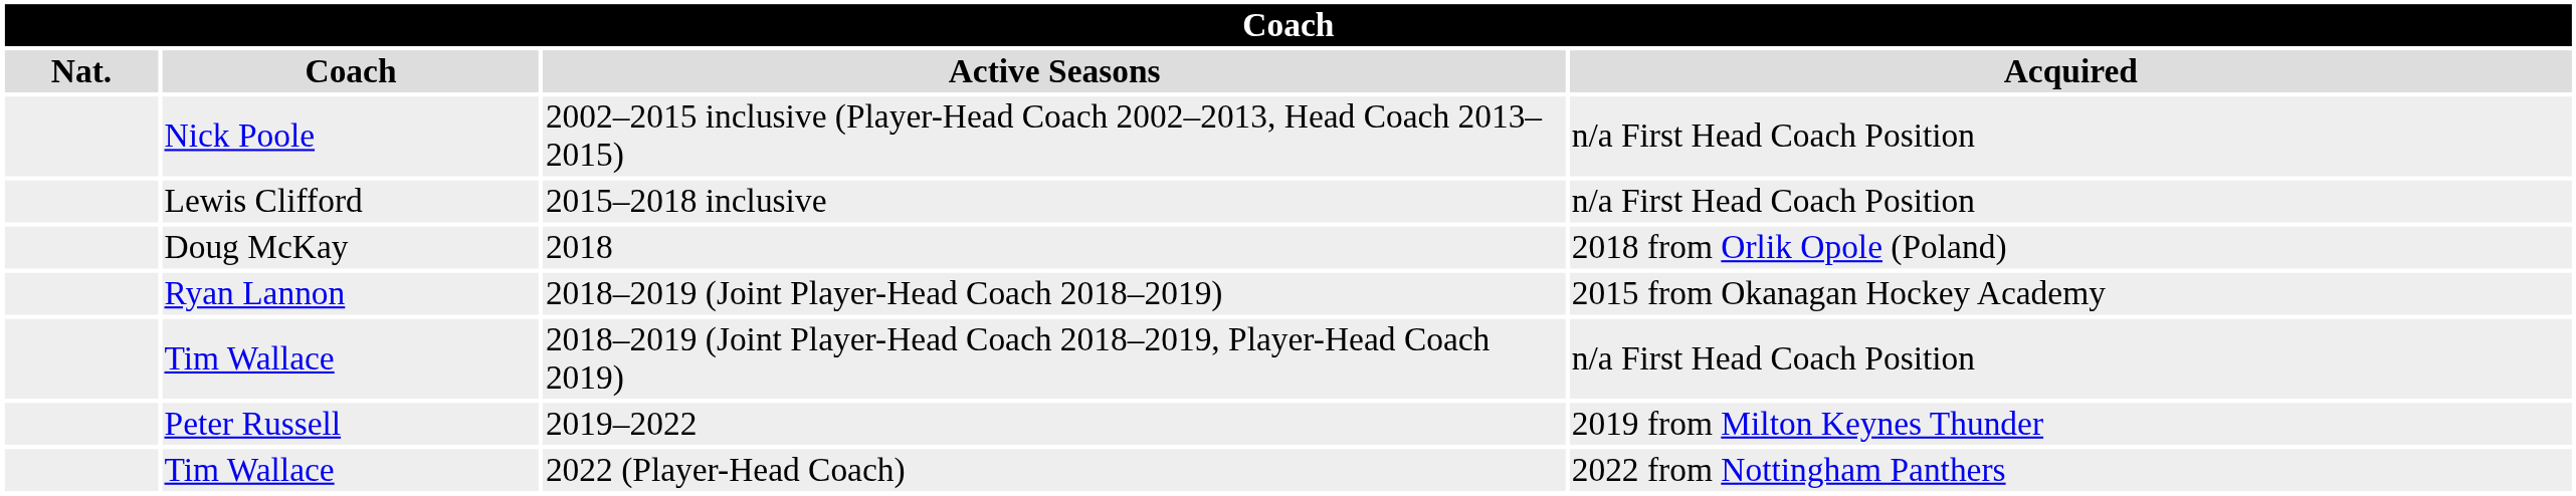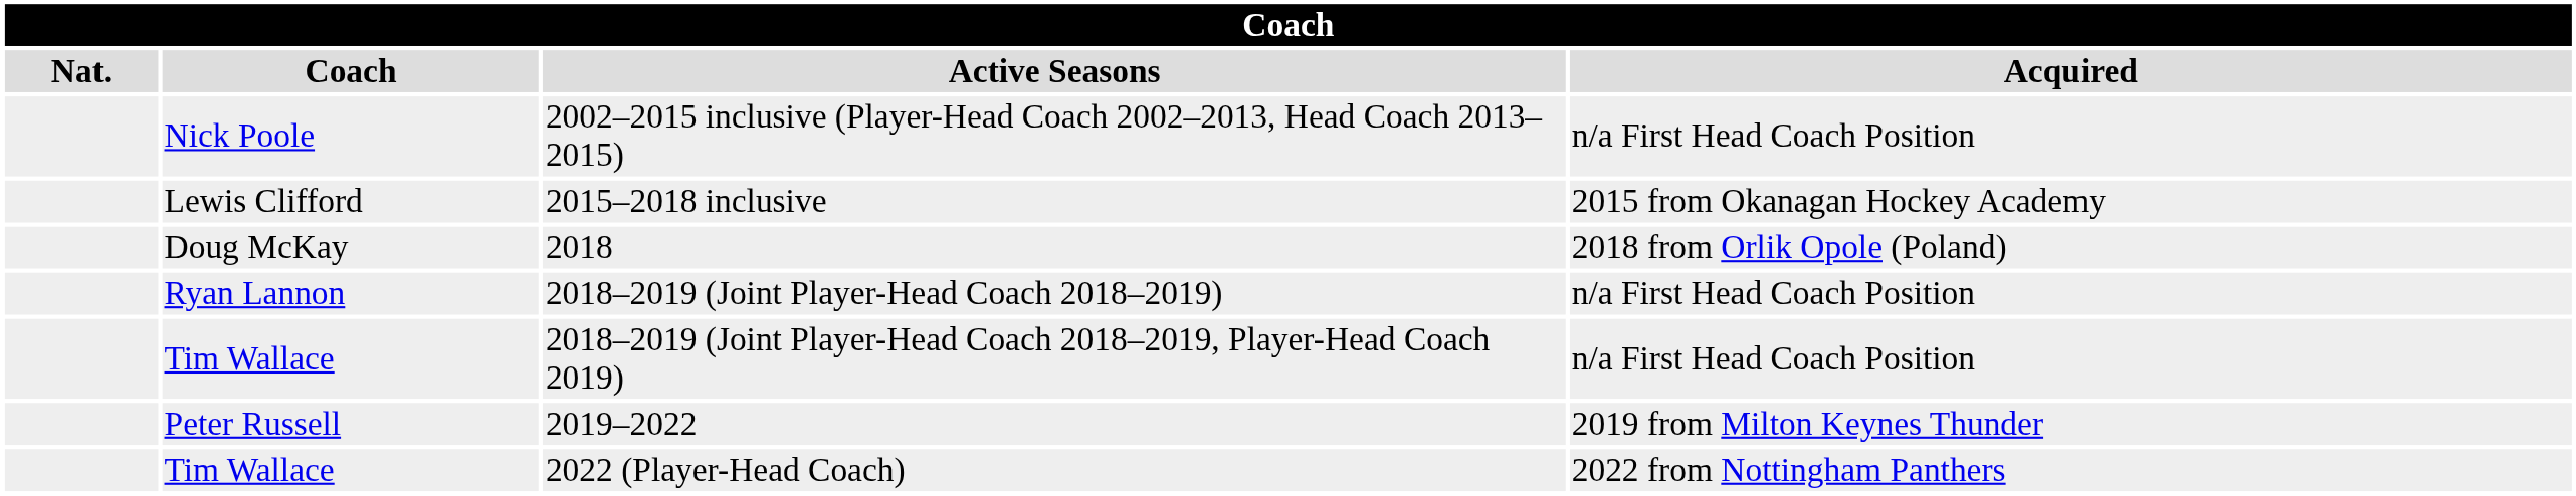2015–2018 inclusive | Acquired: n/a First Head Coach Position -> 2015 from Okanagan Hockey Academy
2018–2019 (Joint Player-Head Coach 2018–2019) | Acquired: 2015 from Okanagan Hockey Academy -> n/a First Head Coach Position
